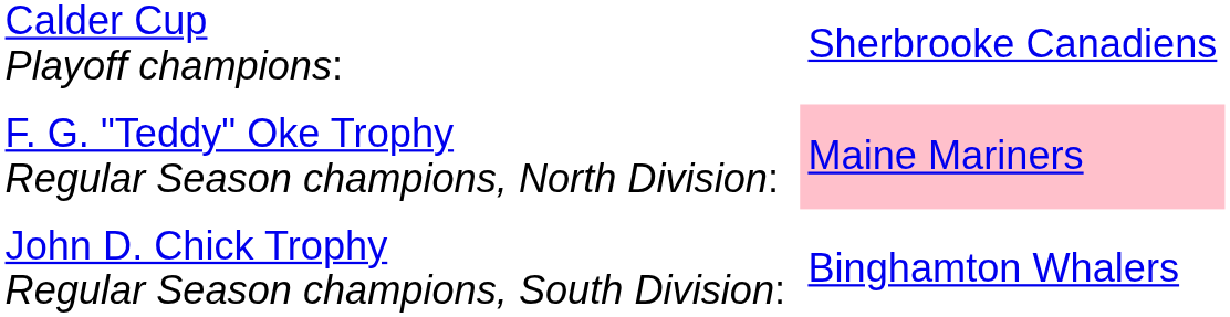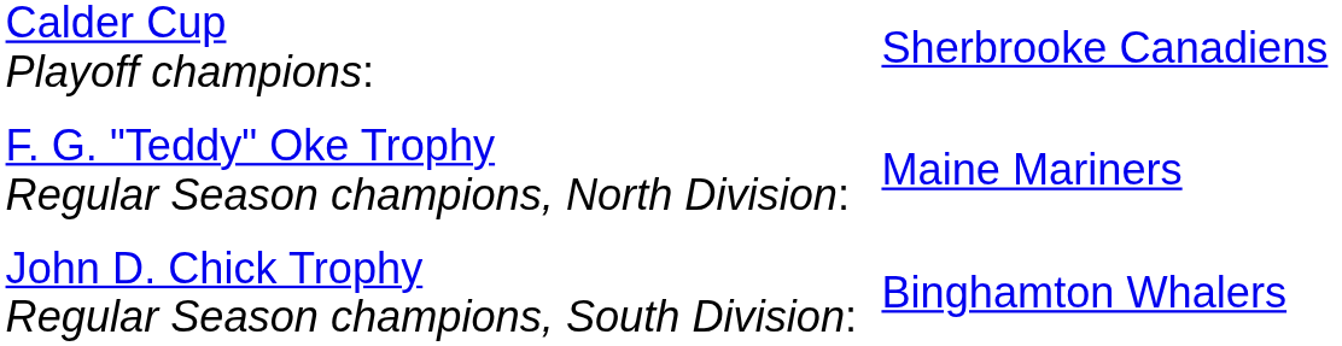row 2 | column 2: pink background -> no background
